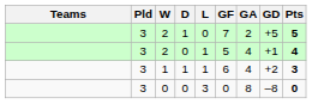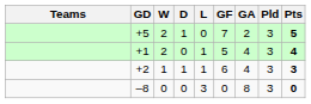columns swapped: Pld <-> GD
